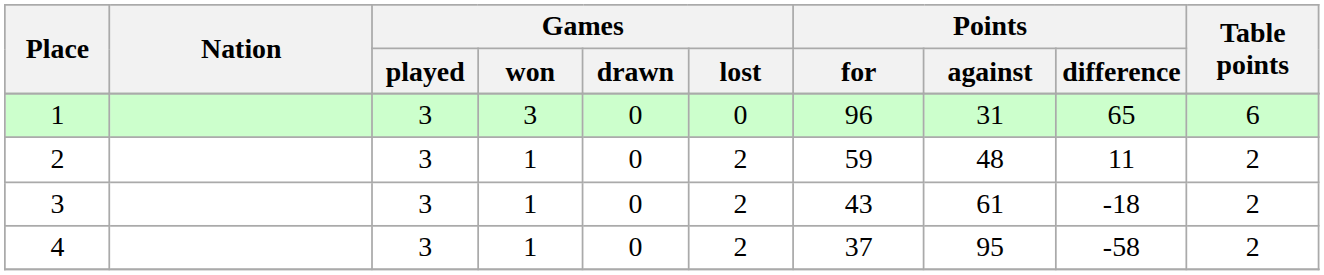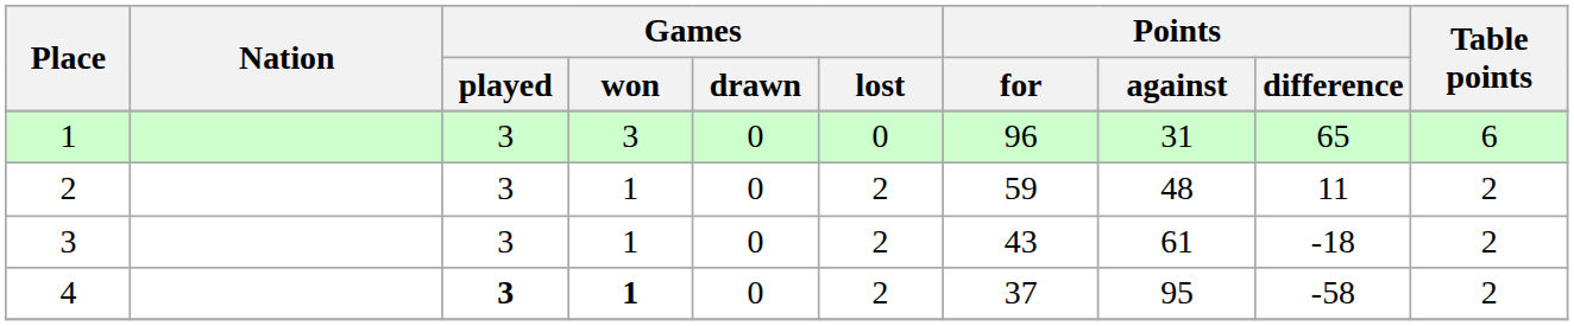4 | Games / played: normal -> bold
4 | Games / won: normal -> bold
